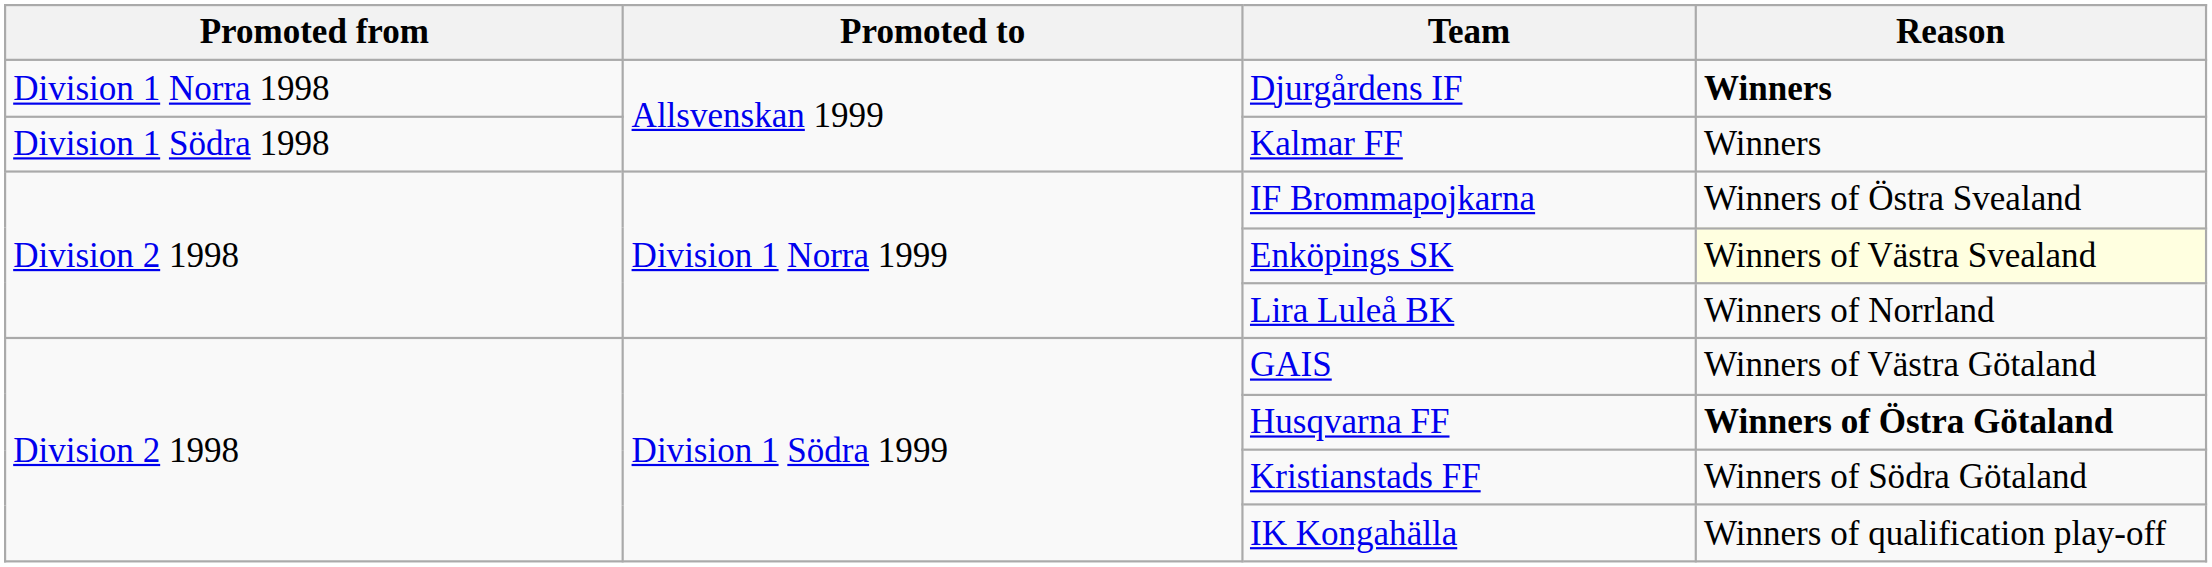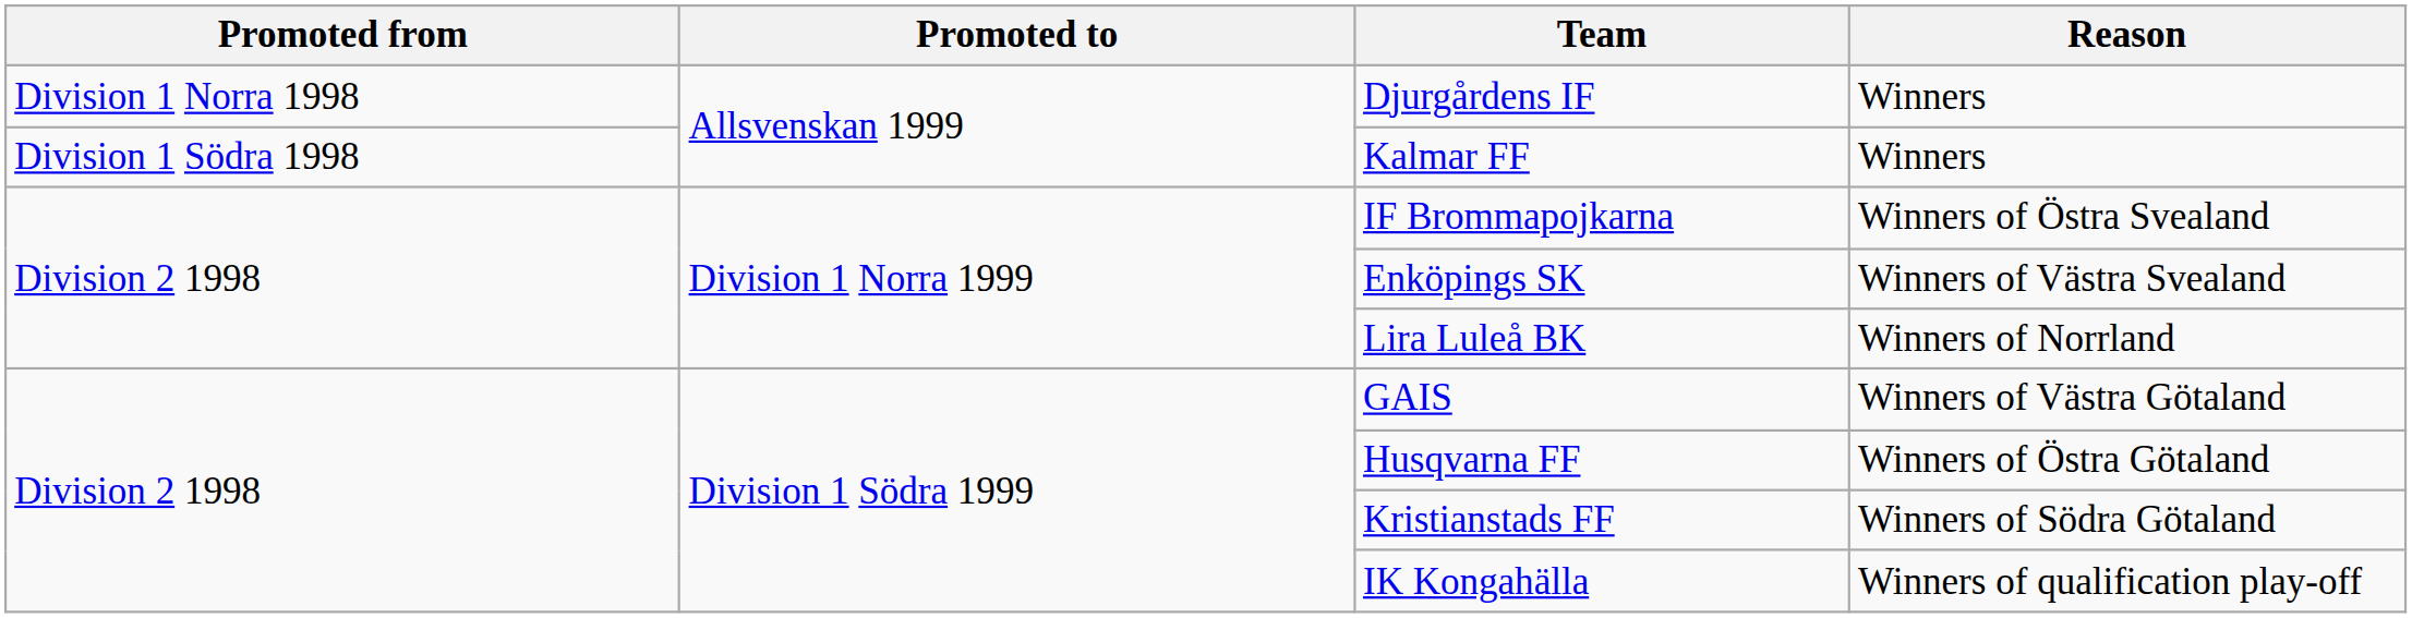Djurgårdens IF | Reason: bold -> normal
Enköpings SK | Reason: lightyellow background -> no background
Husqvarna FF | Reason: bold -> normal
